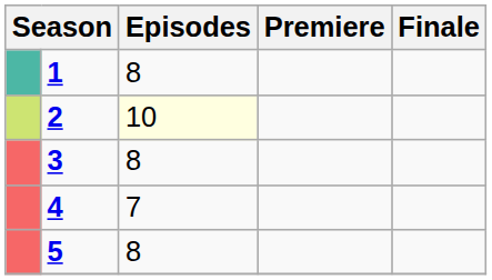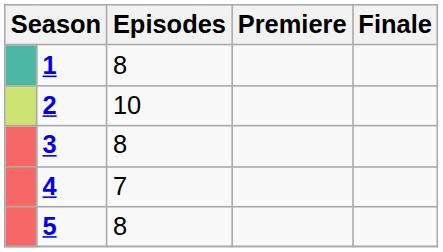2 | Episodes: lightyellow background -> no background
